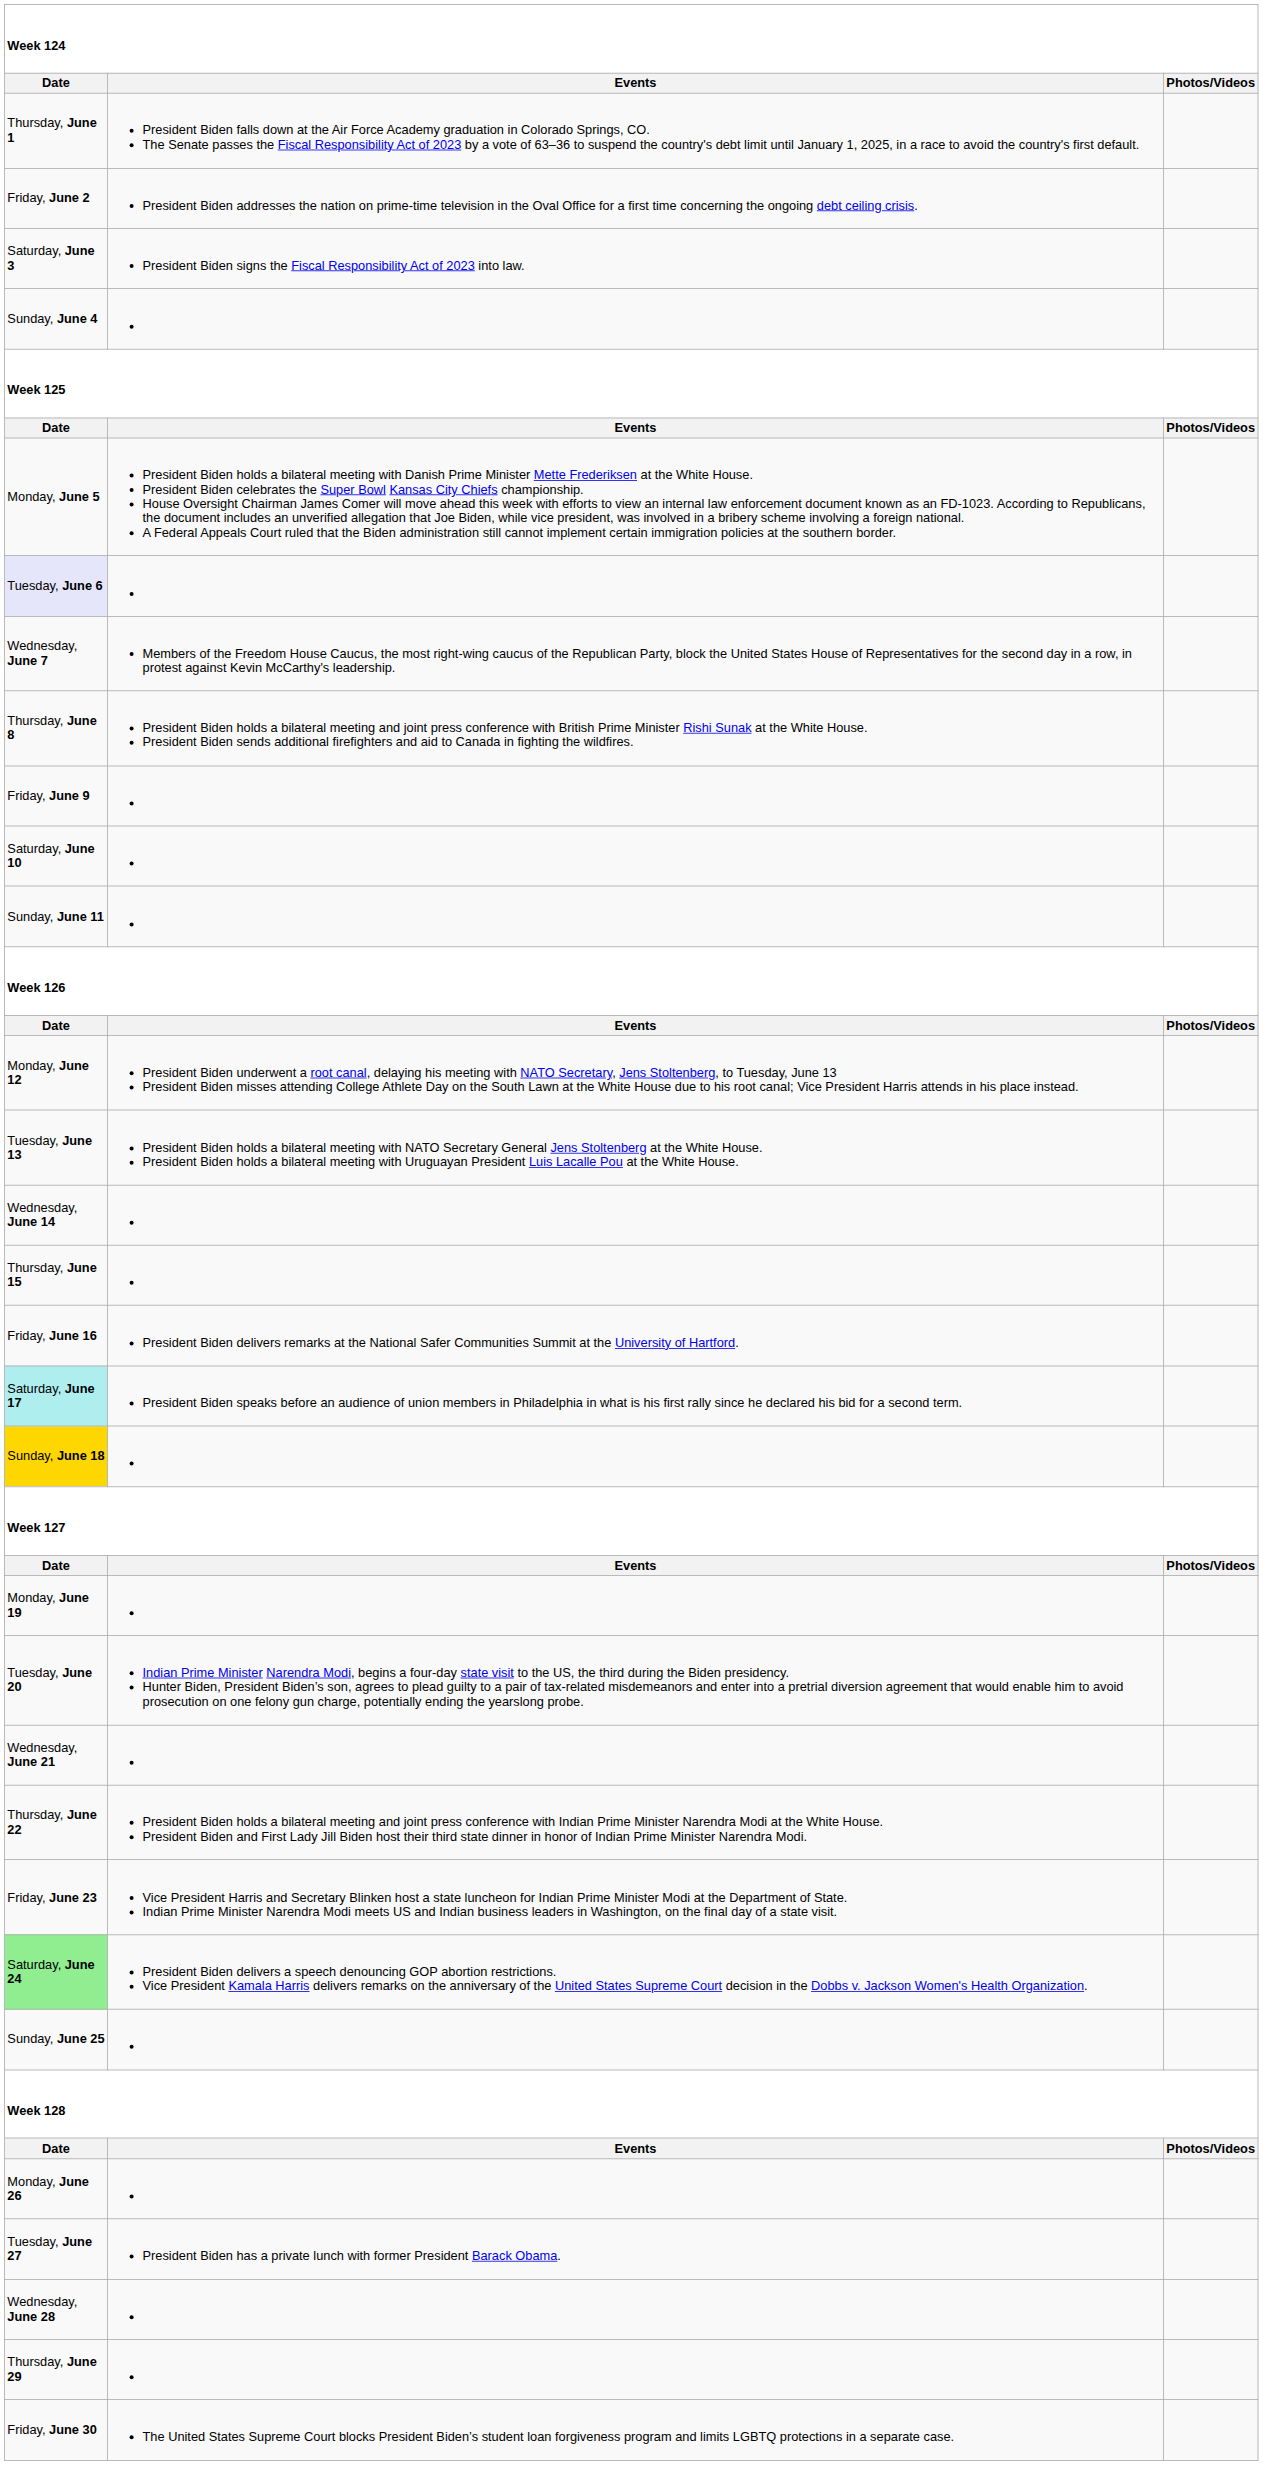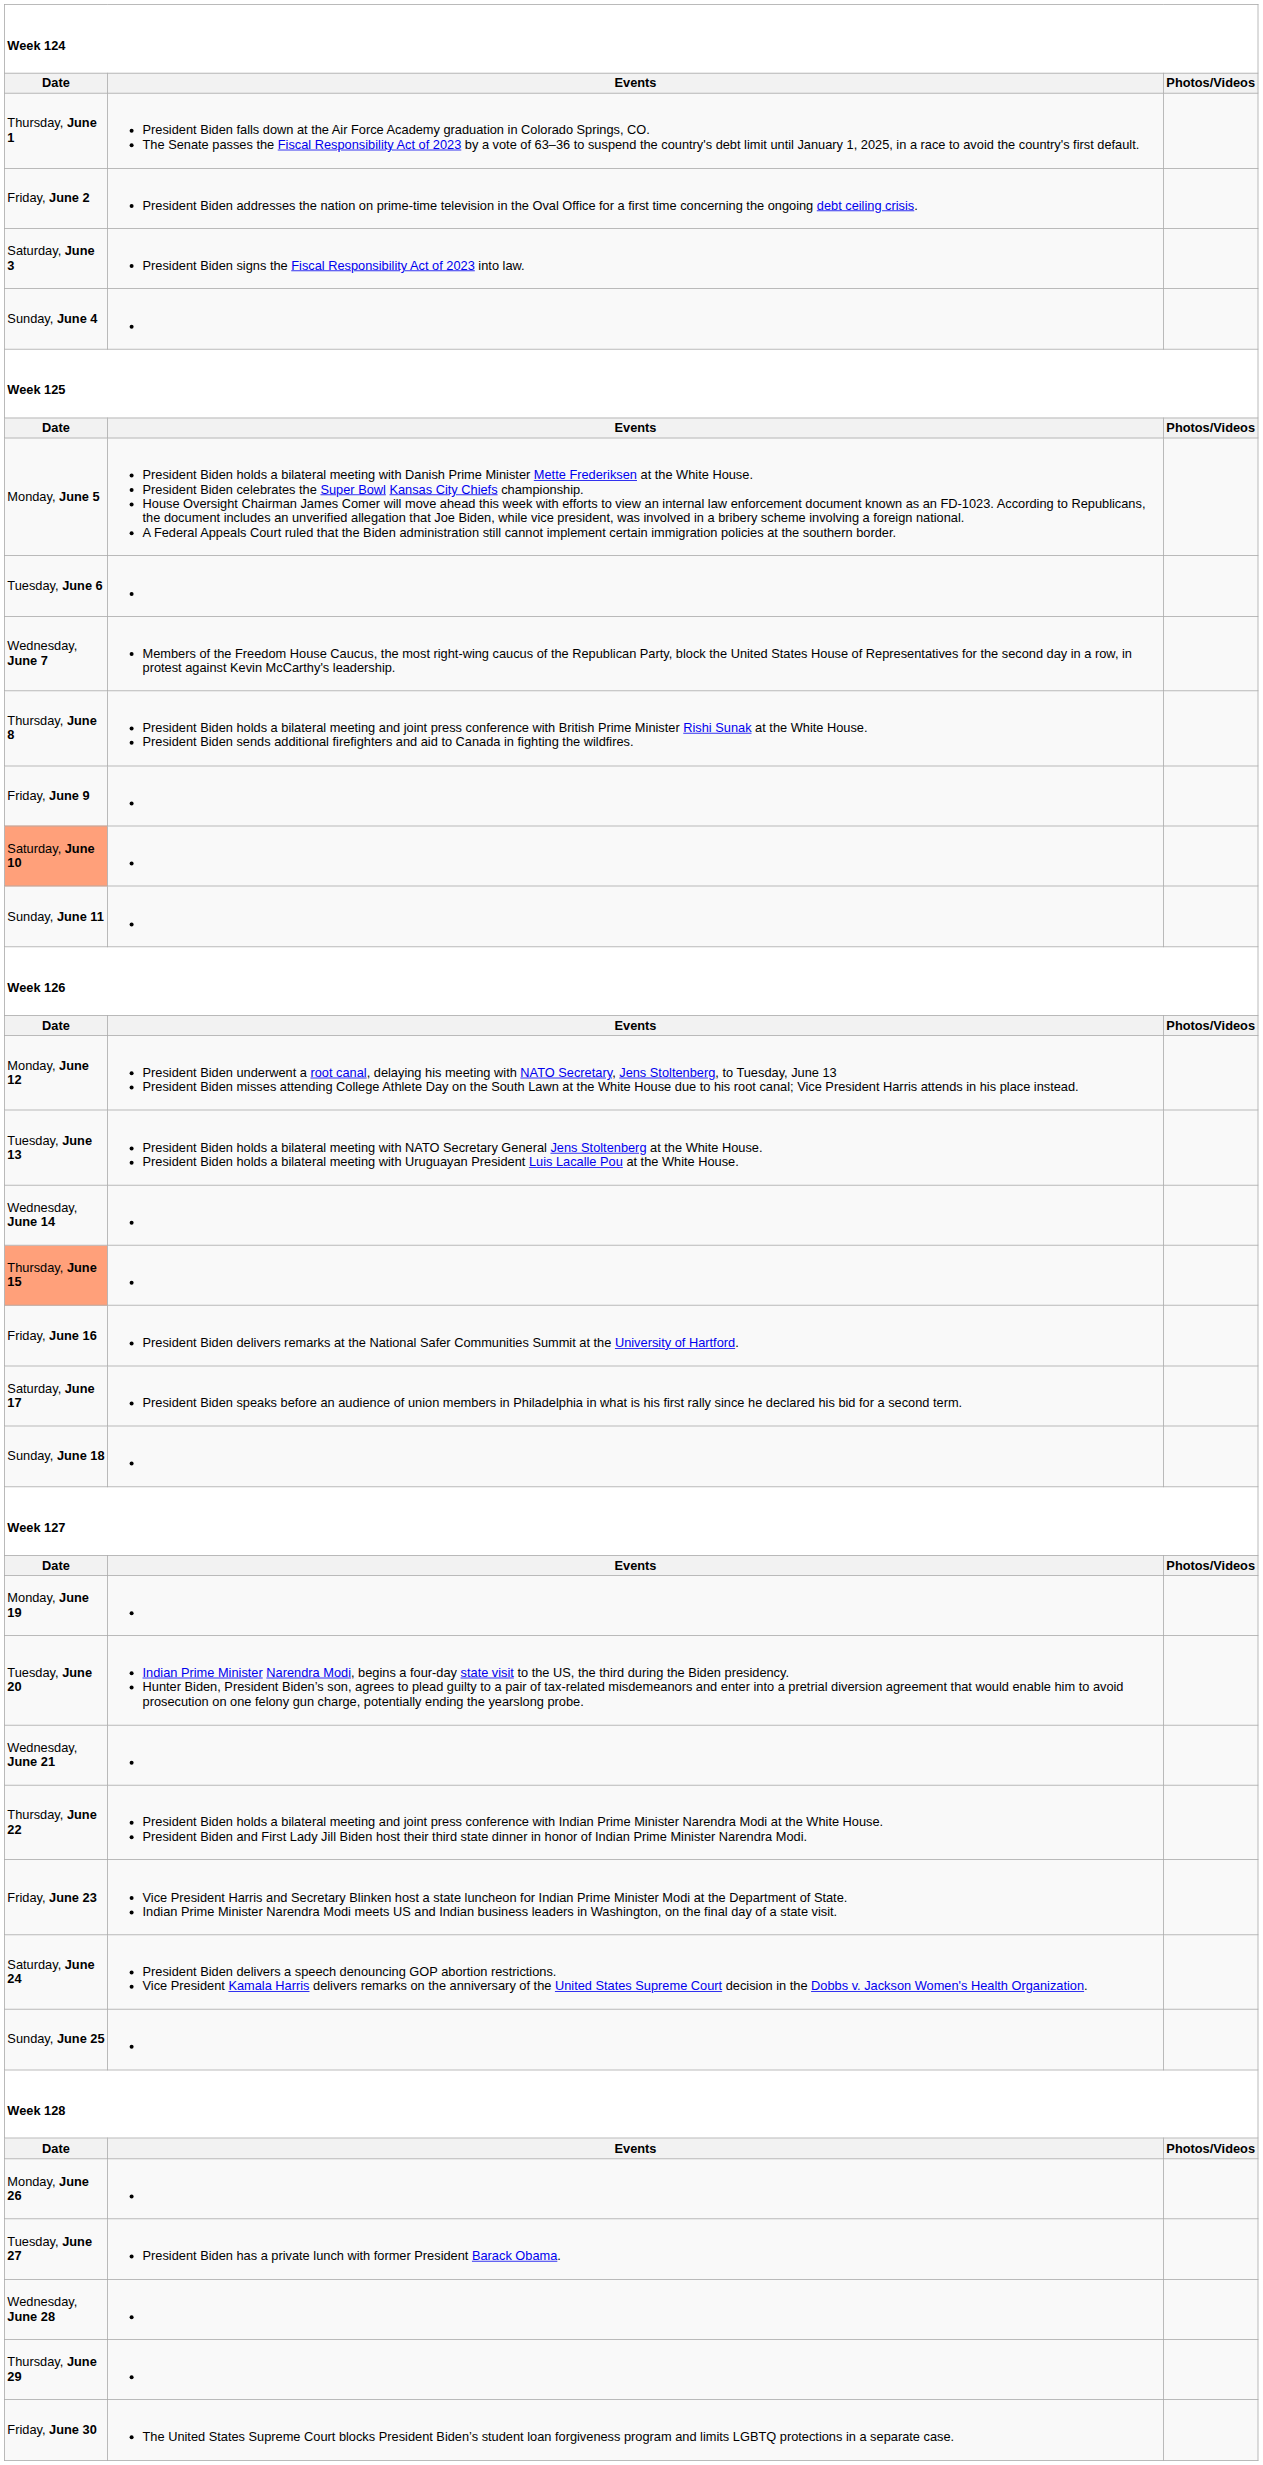Tuesday, June 6 | column 1: lavender background -> no background
Saturday, June 10 | column 1: no background -> lightsalmon background
Thursday, June 15 | column 1: no background -> lightsalmon background
Saturday, June 17 | column 1: paleturquoise background -> no background
Sunday, June 18 | column 1: gold background -> no background
Saturday, June 24 | column 1: lightgreen background -> no background
